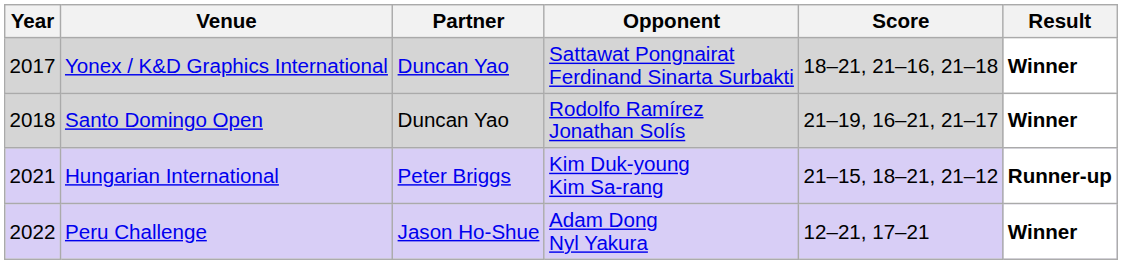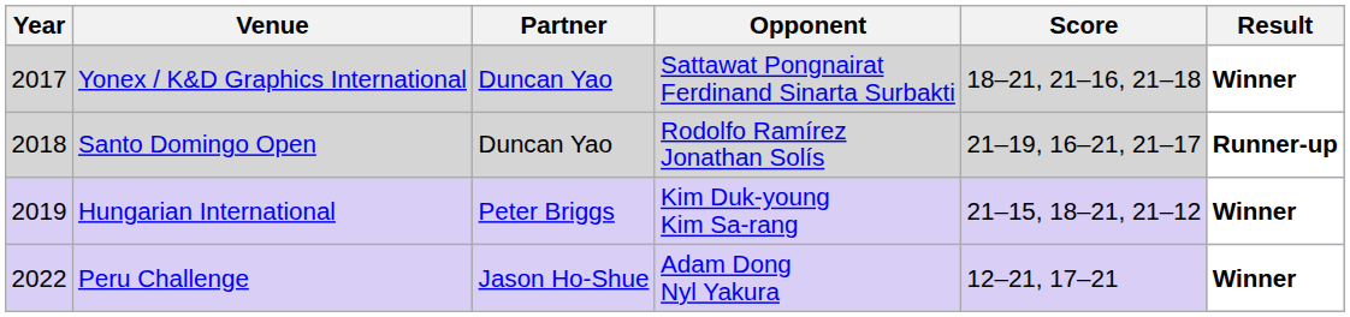Santo Domingo Open | Result: Winner -> Runner-up
Hungarian International | Year: 2021 -> 2019
Hungarian International | Result: Runner-up -> Winner
